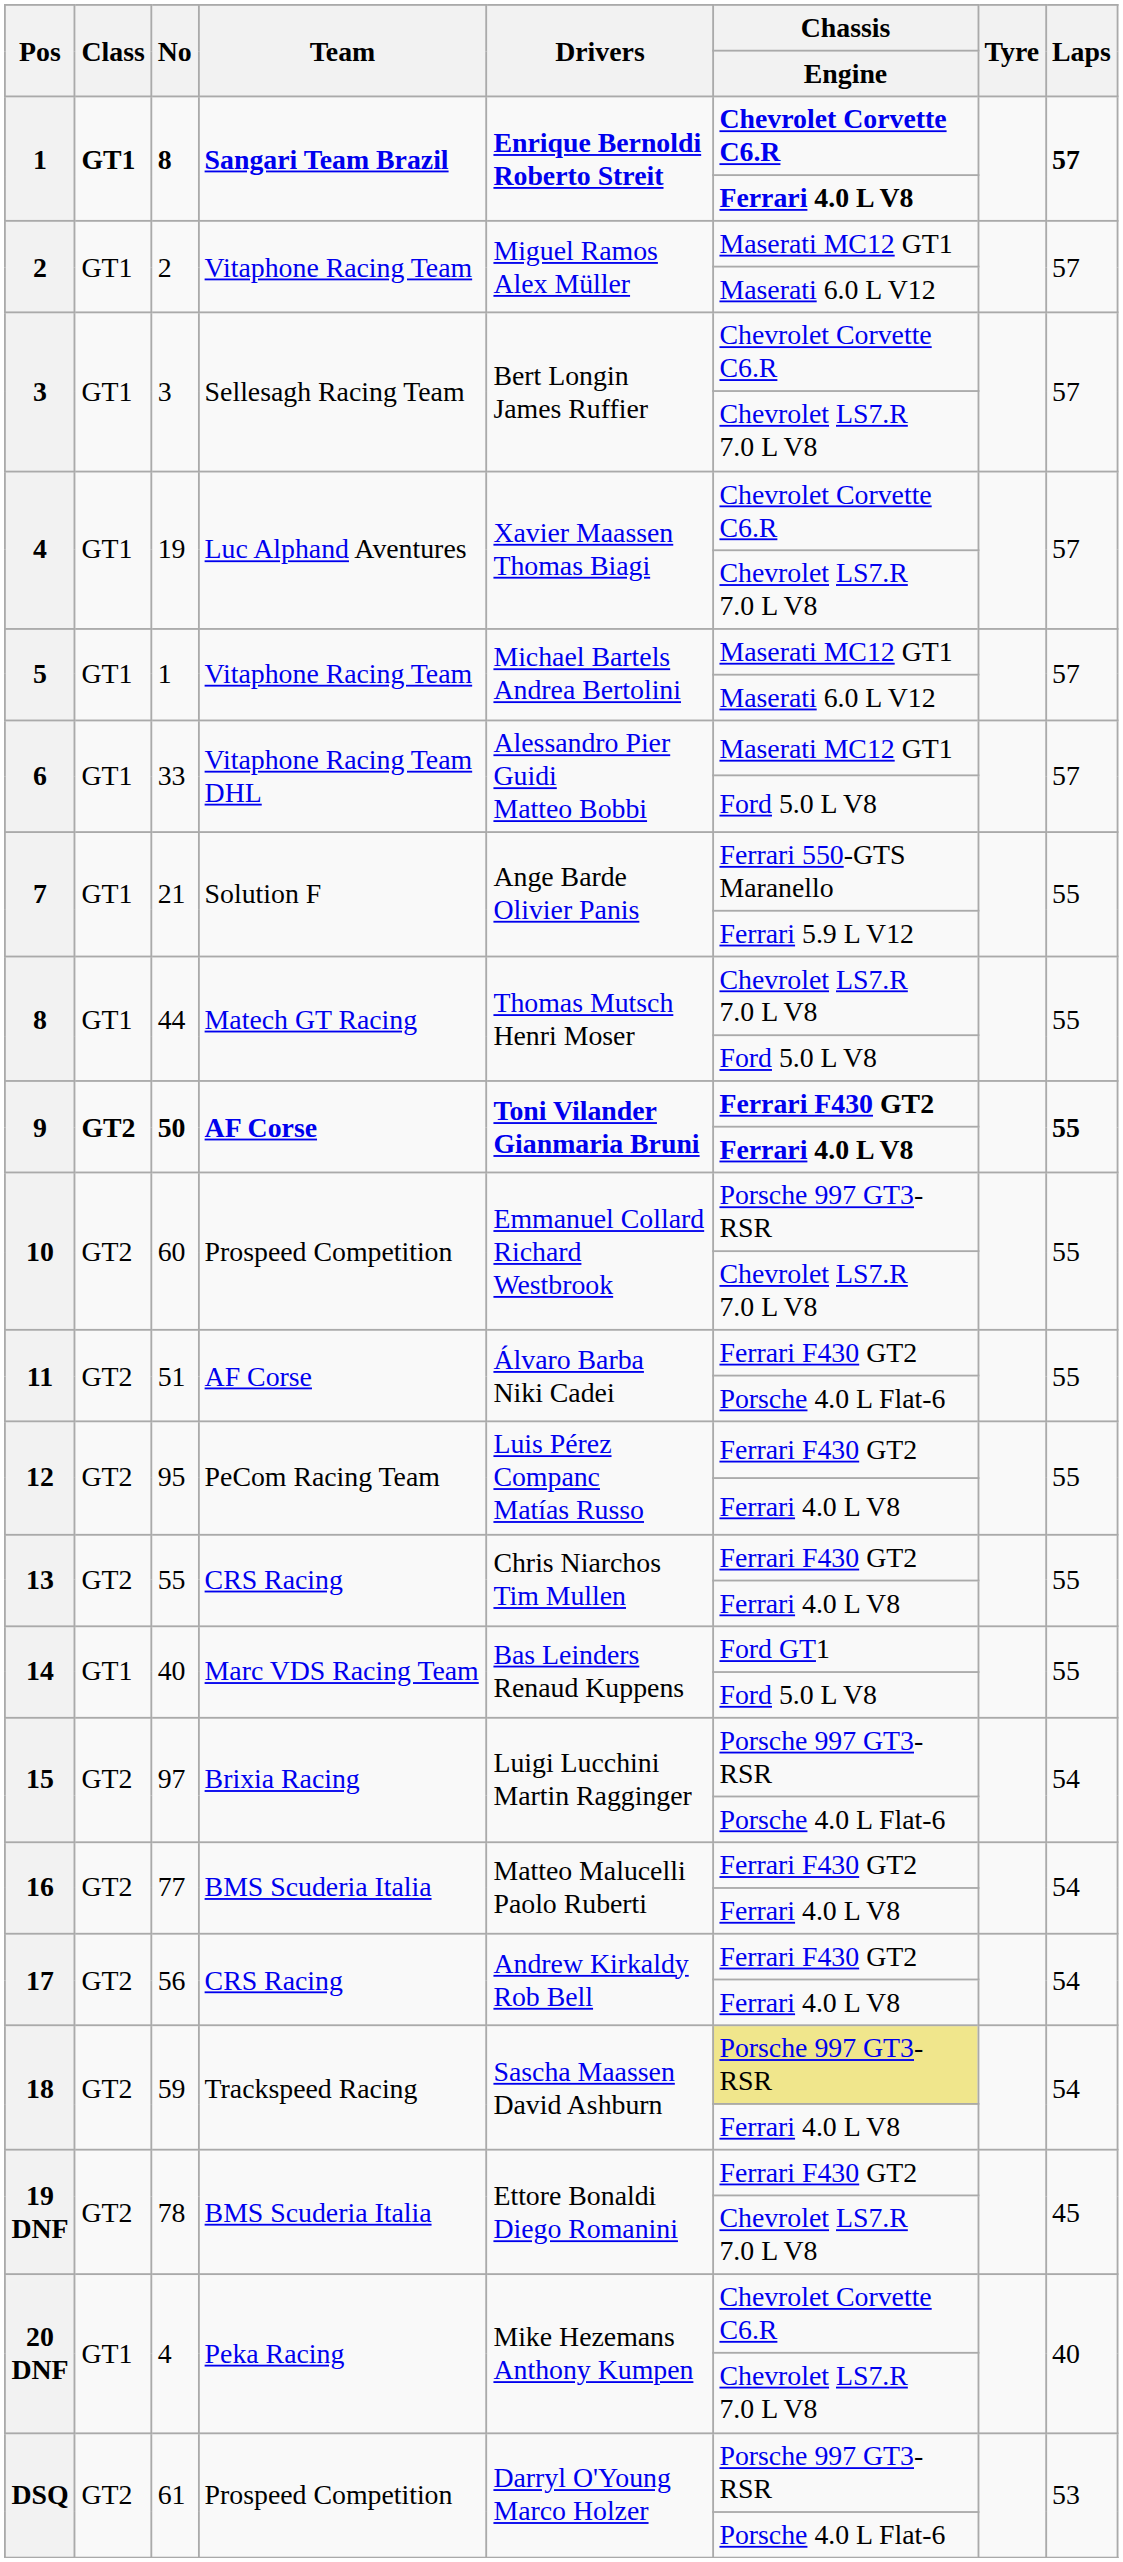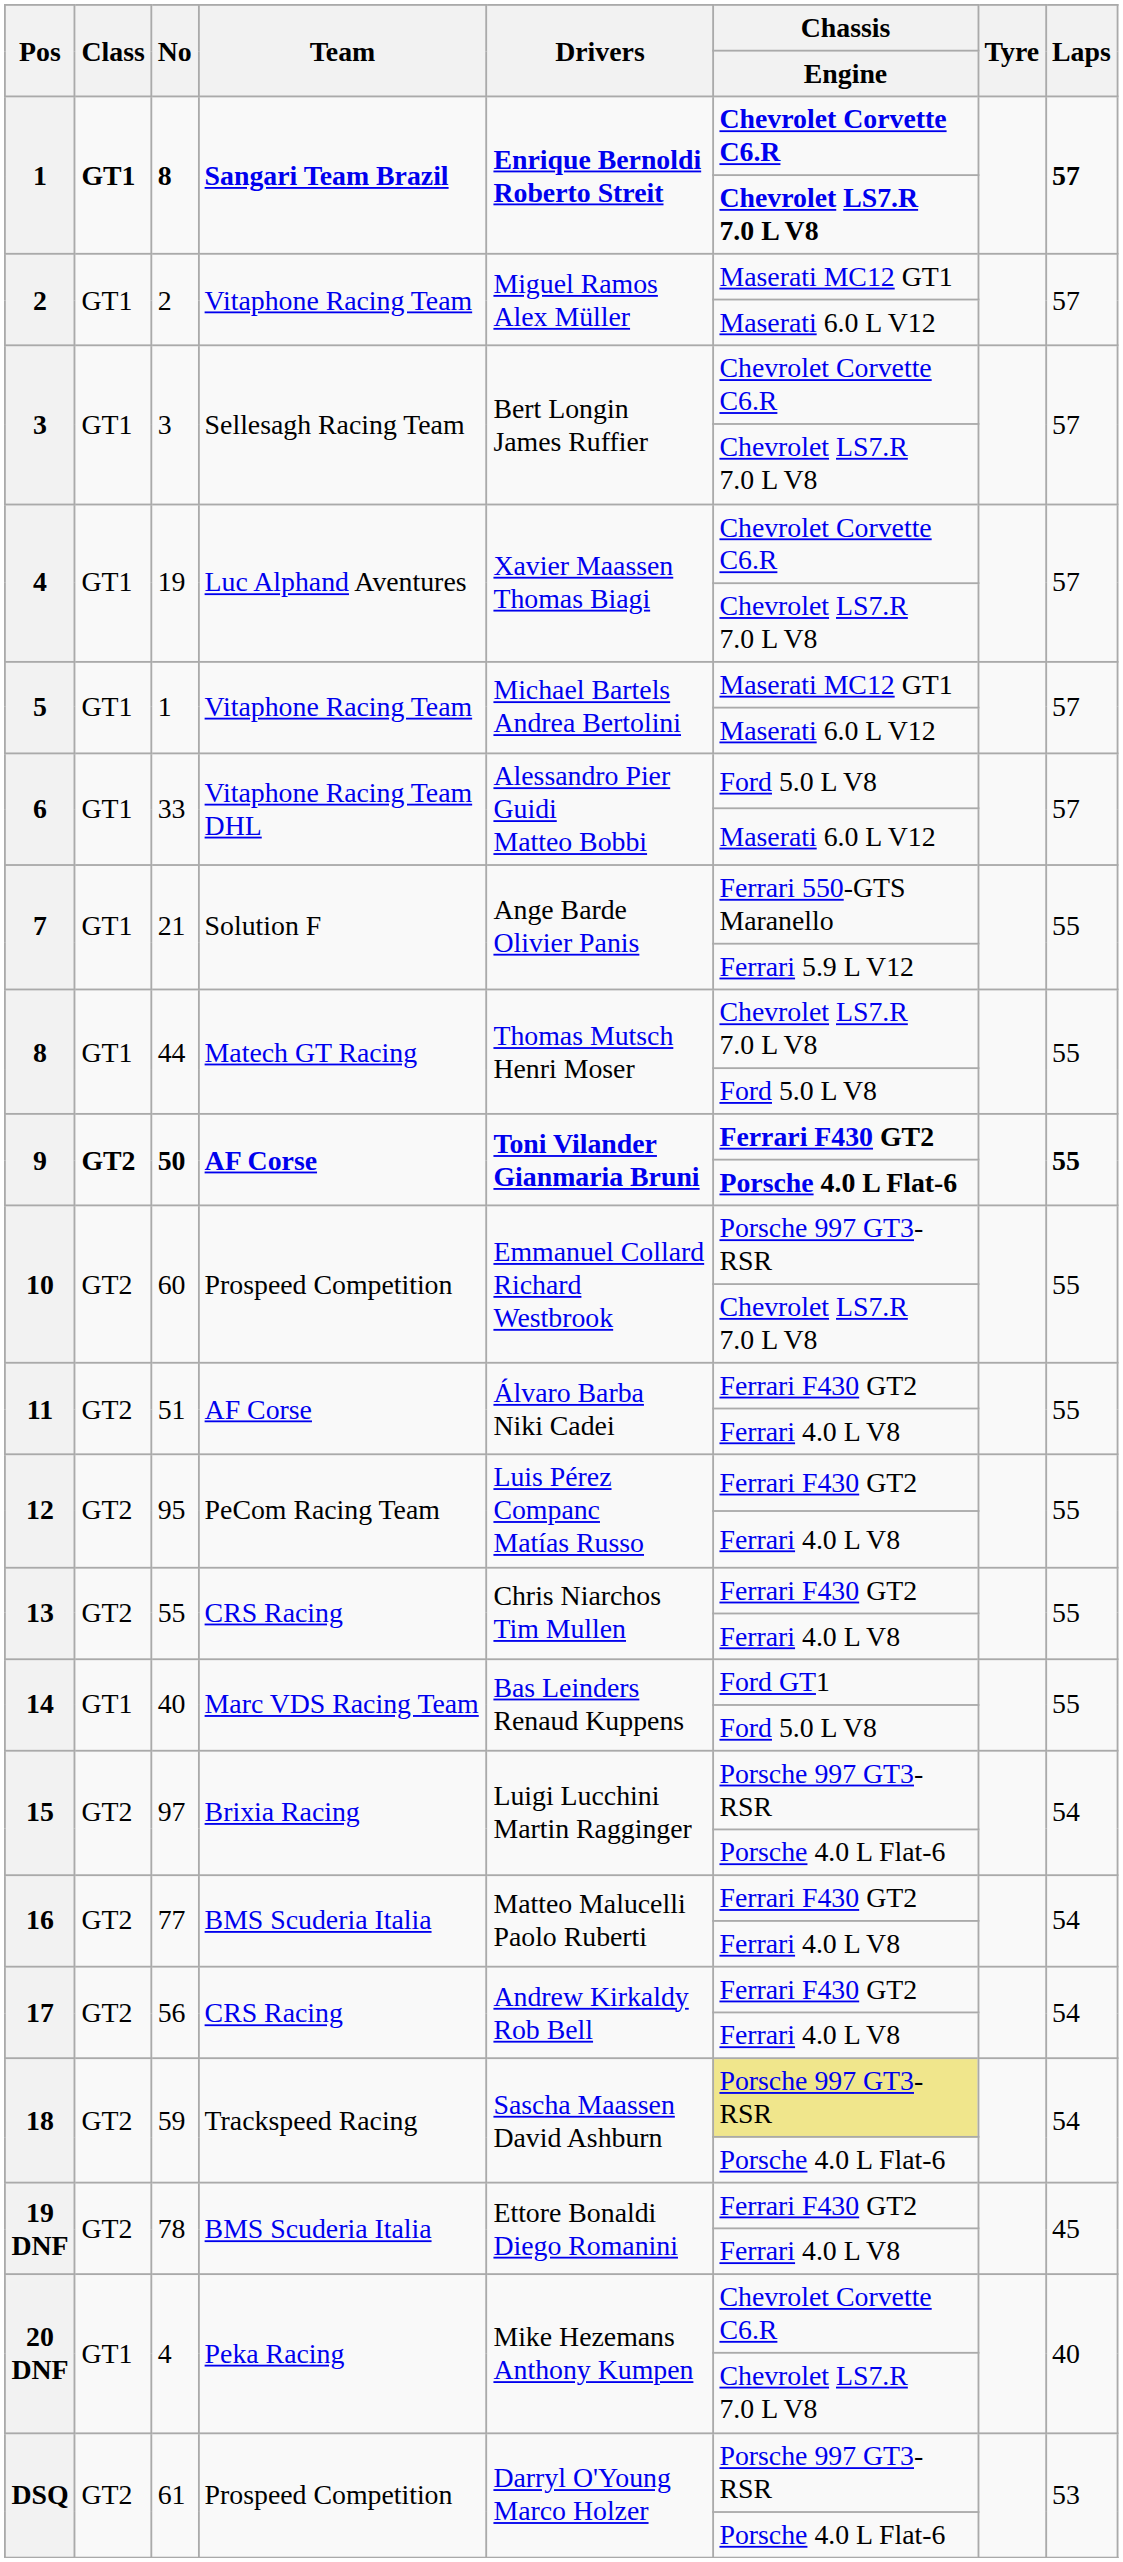row 4 | Chassis / Engine: Ferrari 4.0 L V8 -> Chevrolet LS7.R 7.0 L V8
row 13 | Chassis / Engine: Maserati MC12 GT1 -> Ford 5.0 L V8
row 14 | Chassis / Engine: Ford 5.0 L V8 -> Maserati 6.0 L V12
row 20 | Chassis / Engine: Ferrari 4.0 L V8 -> Porsche 4.0 L Flat-6
row 24 | Chassis / Engine: Porsche 4.0 L Flat-6 -> Ferrari 4.0 L V8
row 38 | Chassis / Engine: Ferrari 4.0 L V8 -> Porsche 4.0 L Flat-6
row 40 | Chassis / Engine: Chevrolet LS7.R 7.0 L V8 -> Ferrari 4.0 L V8
